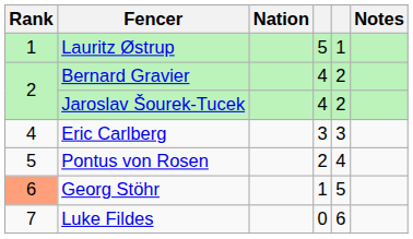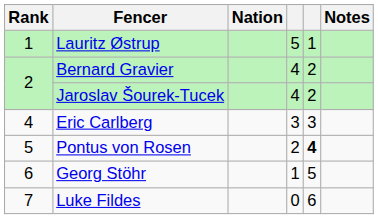Pontus von Rosen | column 5: normal -> bold
Georg Stöhr | Rank: lightsalmon background -> no background
